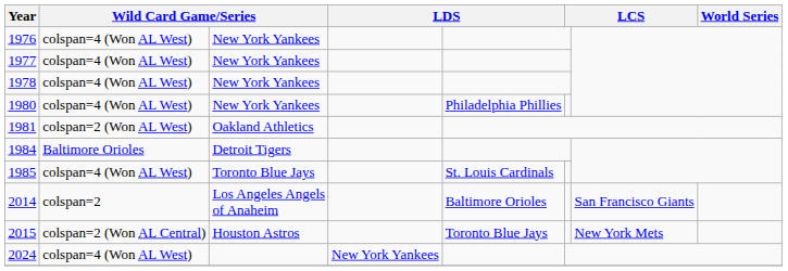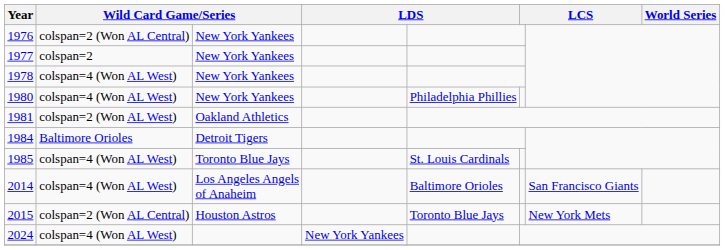1976 | column 2: colspan=4 (Won AL West) -> colspan=2 (Won AL Central)
1977 | column 2: colspan=4 (Won AL West) -> colspan=2
2014 | column 2: colspan=2 -> colspan=4 (Won AL West)
